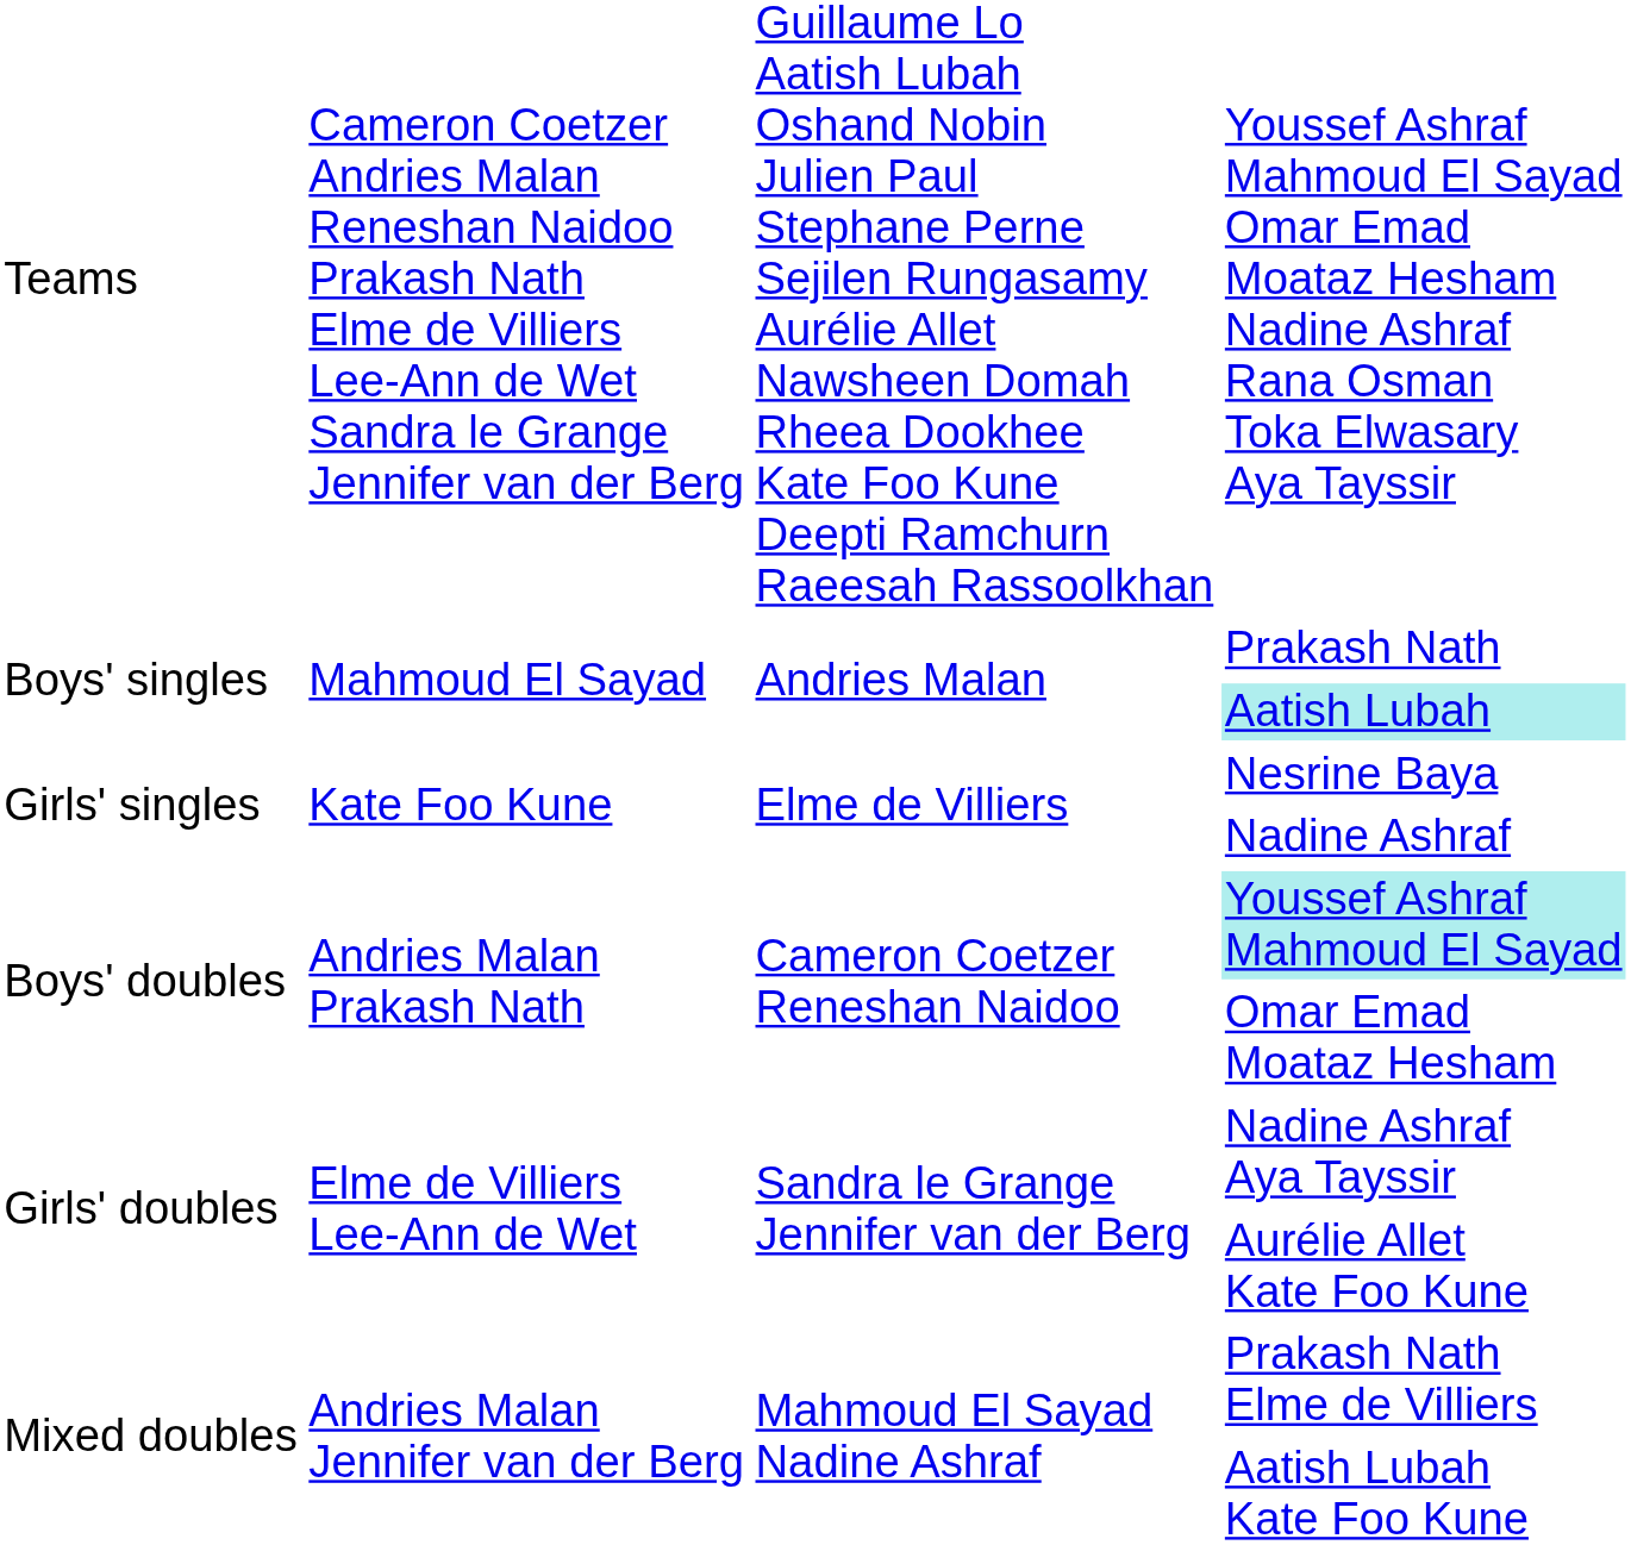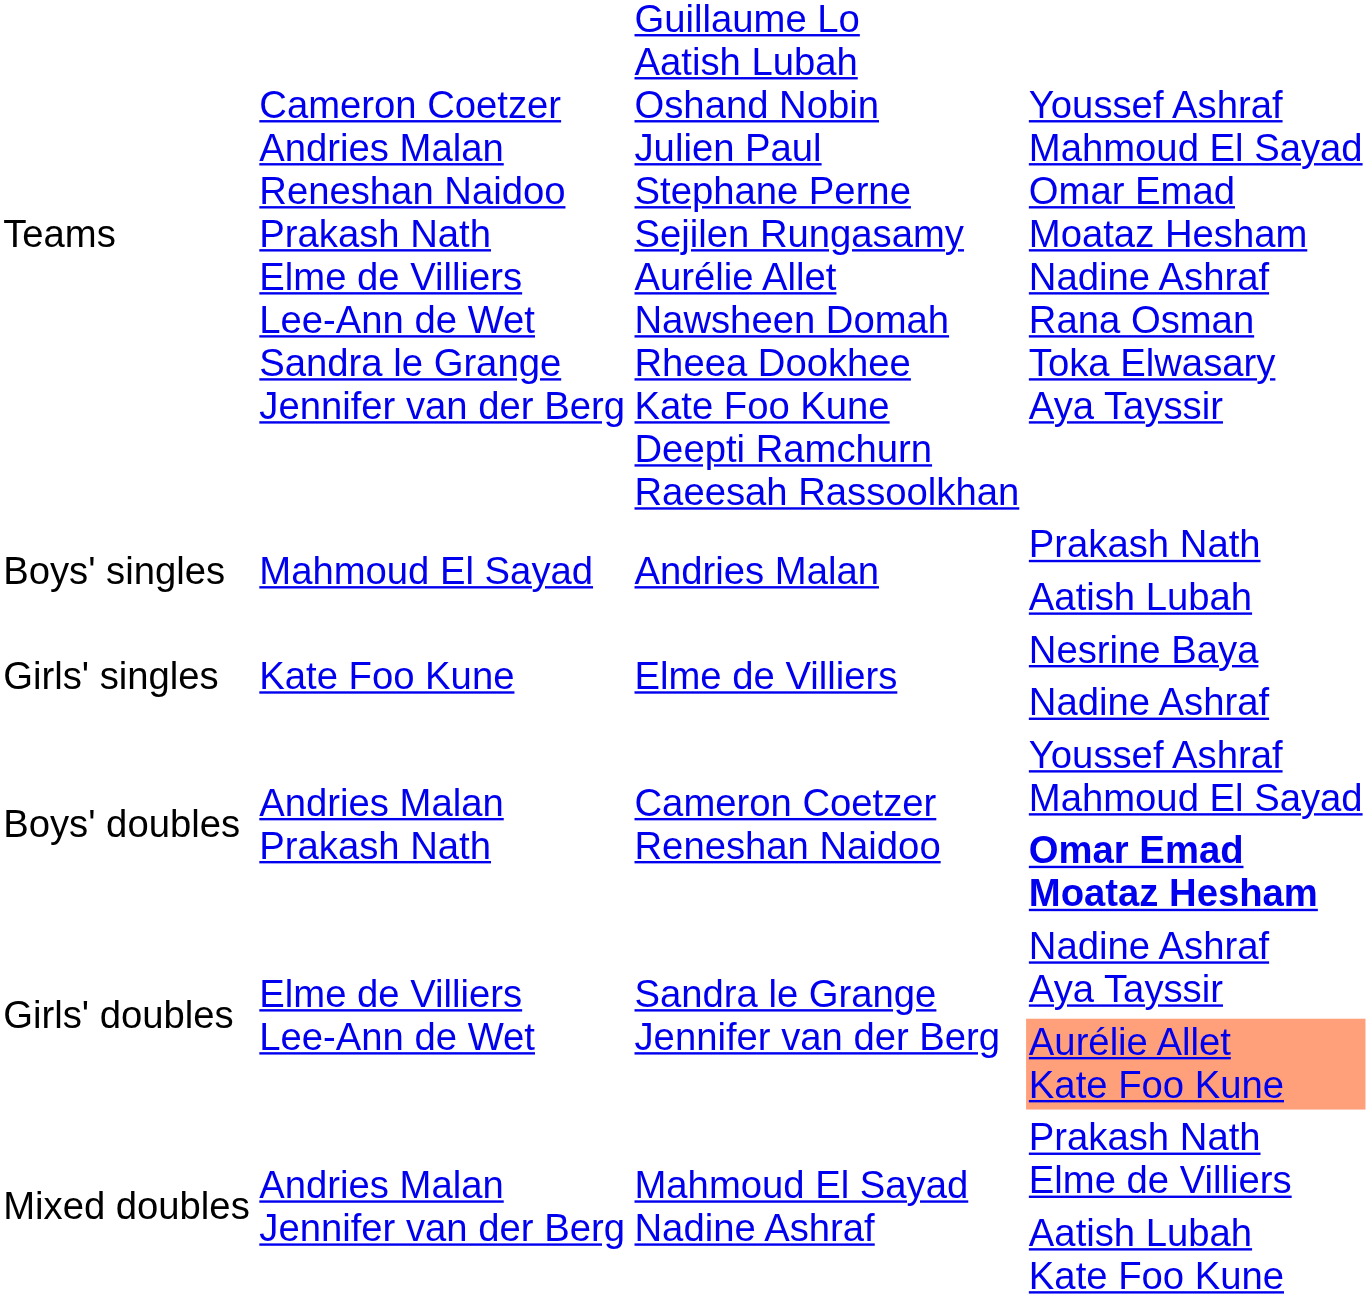Aatish Lubah | column 4: paleturquoise background -> no background
Youssef Ashraf Mahmoud El Sayad | column 4: paleturquoise background -> no background
Omar Emad Moataz Hesham | column 4: normal -> bold
Aurélie Allet Kate Foo Kune | column 4: no background -> lightsalmon background
